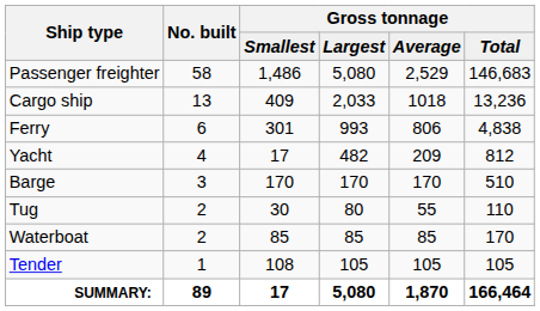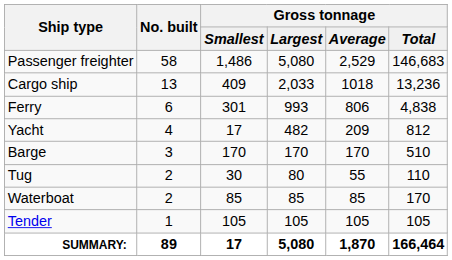Tender | column 3: 108 -> 105
